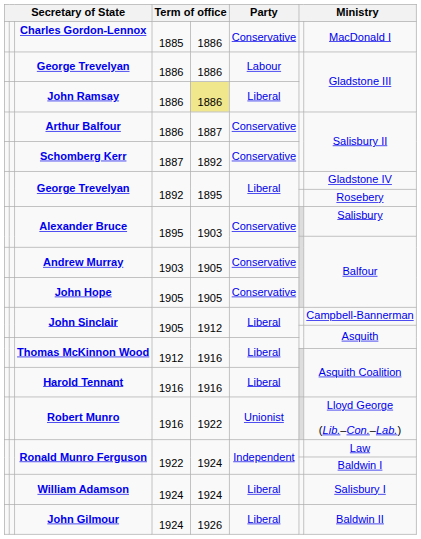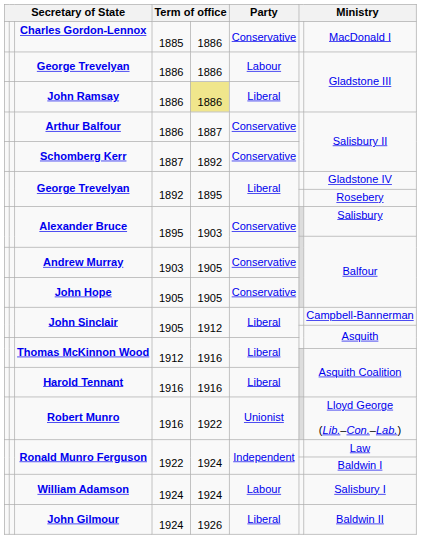William Adamson | Party: Liberal -> Labour
